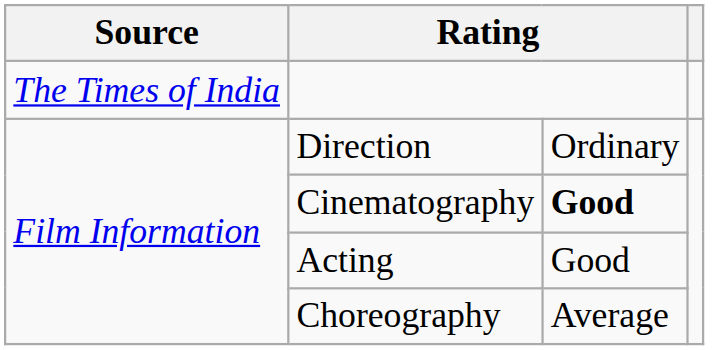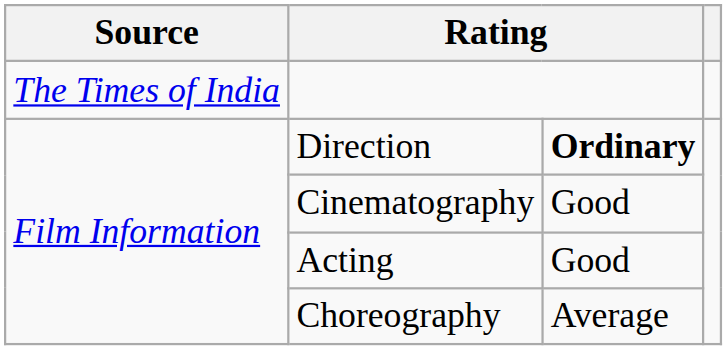Direction | column 3: normal -> bold
Cinematography | column 3: bold -> normal
